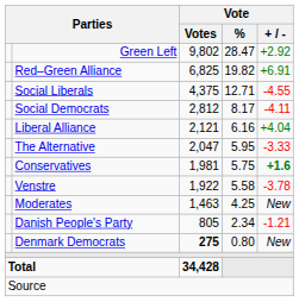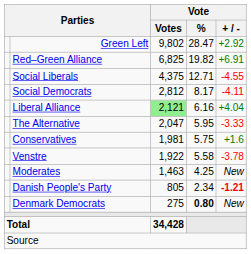Liberal Alliance | Vote / Votes: no background -> lightgreen background
Conservatives | Vote / + / -: bold -> normal
Danish People's Party | Vote / + / -: normal -> bold
Denmark Democrats | Vote / Votes: bold -> normal
Denmark Democrats | Vote / %: normal -> bold
